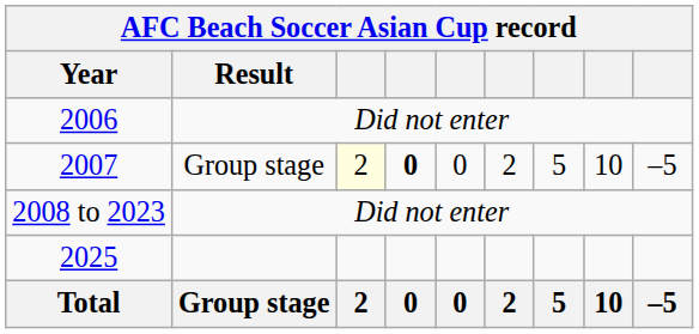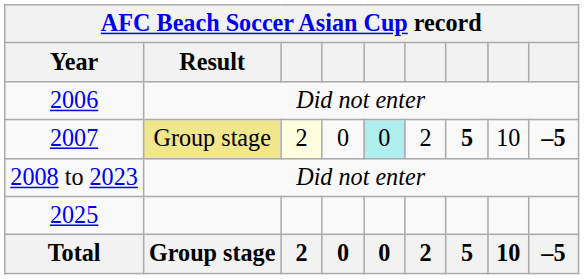2007 | Result: no background -> khaki background
2007 | column 4: bold -> normal
2007 | column 5: no background -> paleturquoise background
2007 | column 7: normal -> bold
2007 | column 9: normal -> bold
